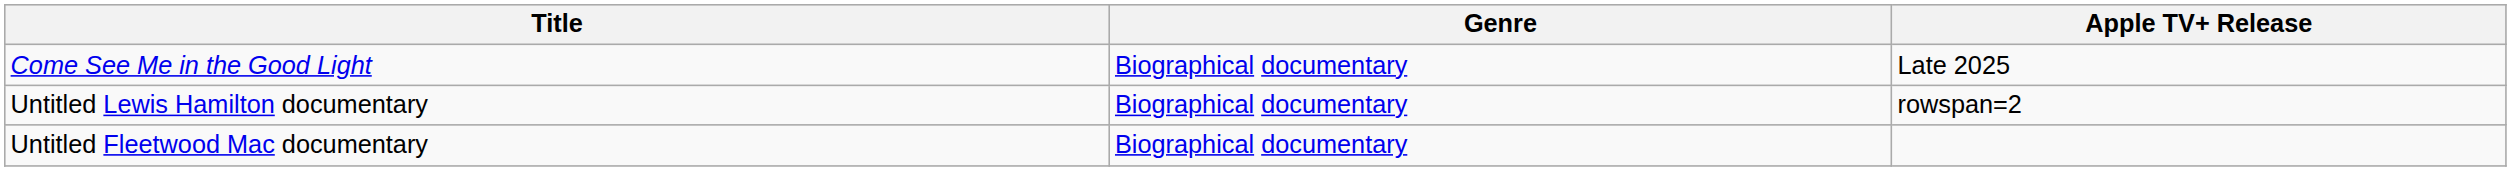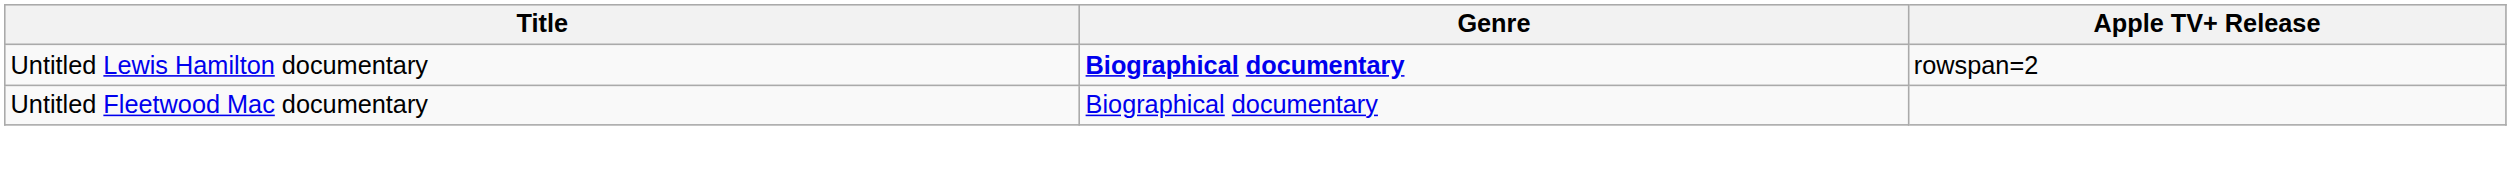- row: Come See Me in the Good Light | Biographical documentary | Late 2025
Untitled Lewis Hamilton documentary | Genre: normal -> bold
